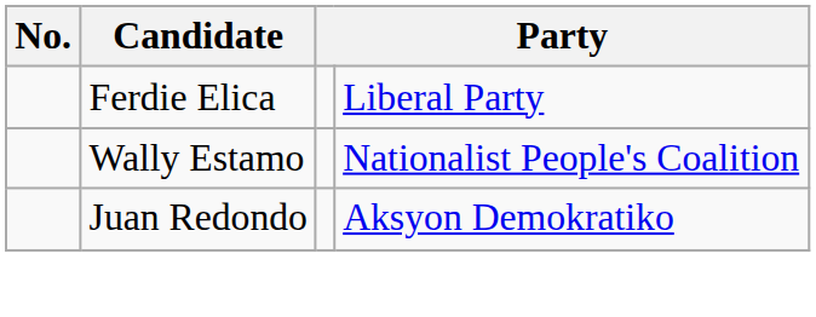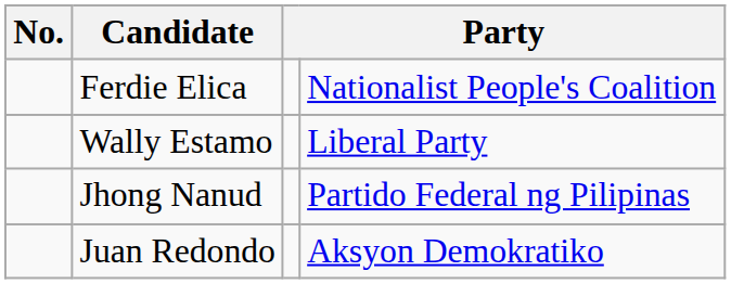Ferdie Elica | column 4: Liberal Party -> Nationalist People's Coalition
Wally Estamo | column 4: Nationalist People's Coalition -> Liberal Party
+ row: Jhong Nanud | Partido Federal ng Pilipinas
